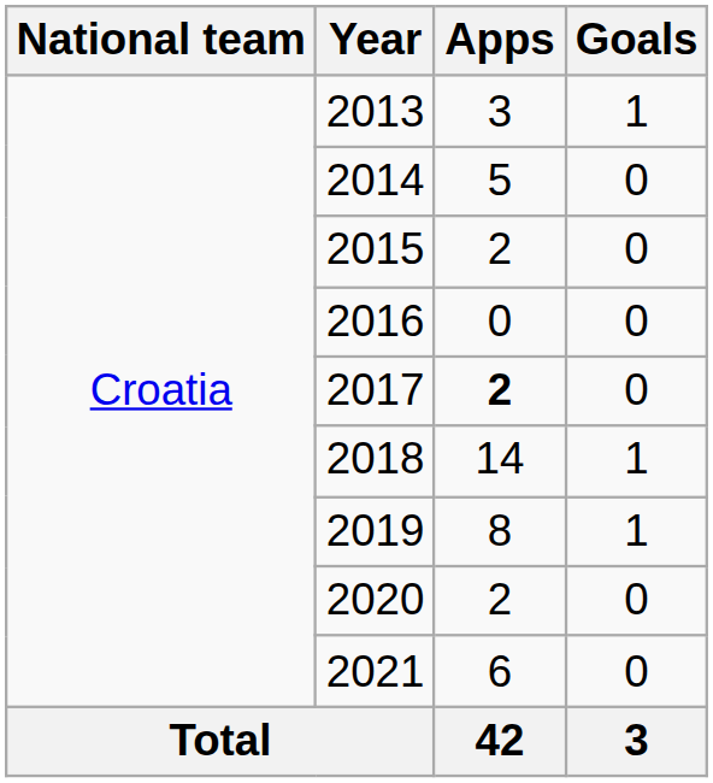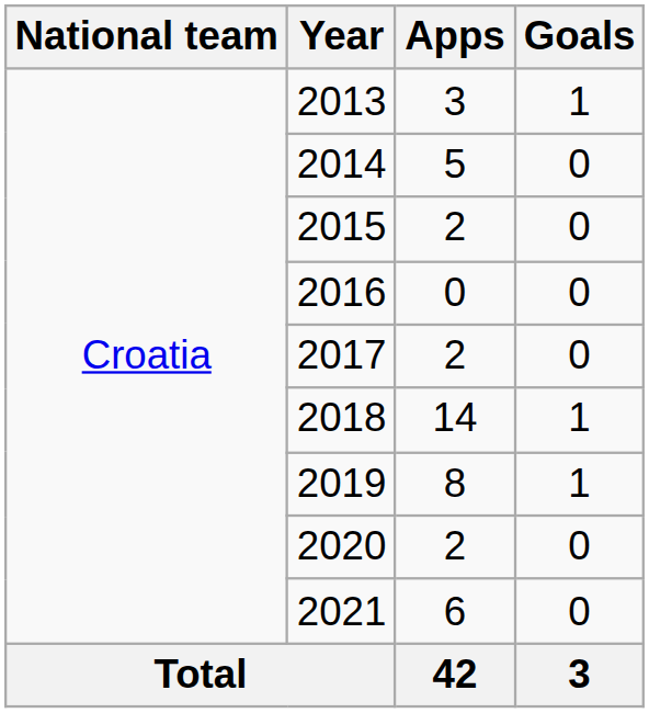2017 | Apps: bold -> normal
